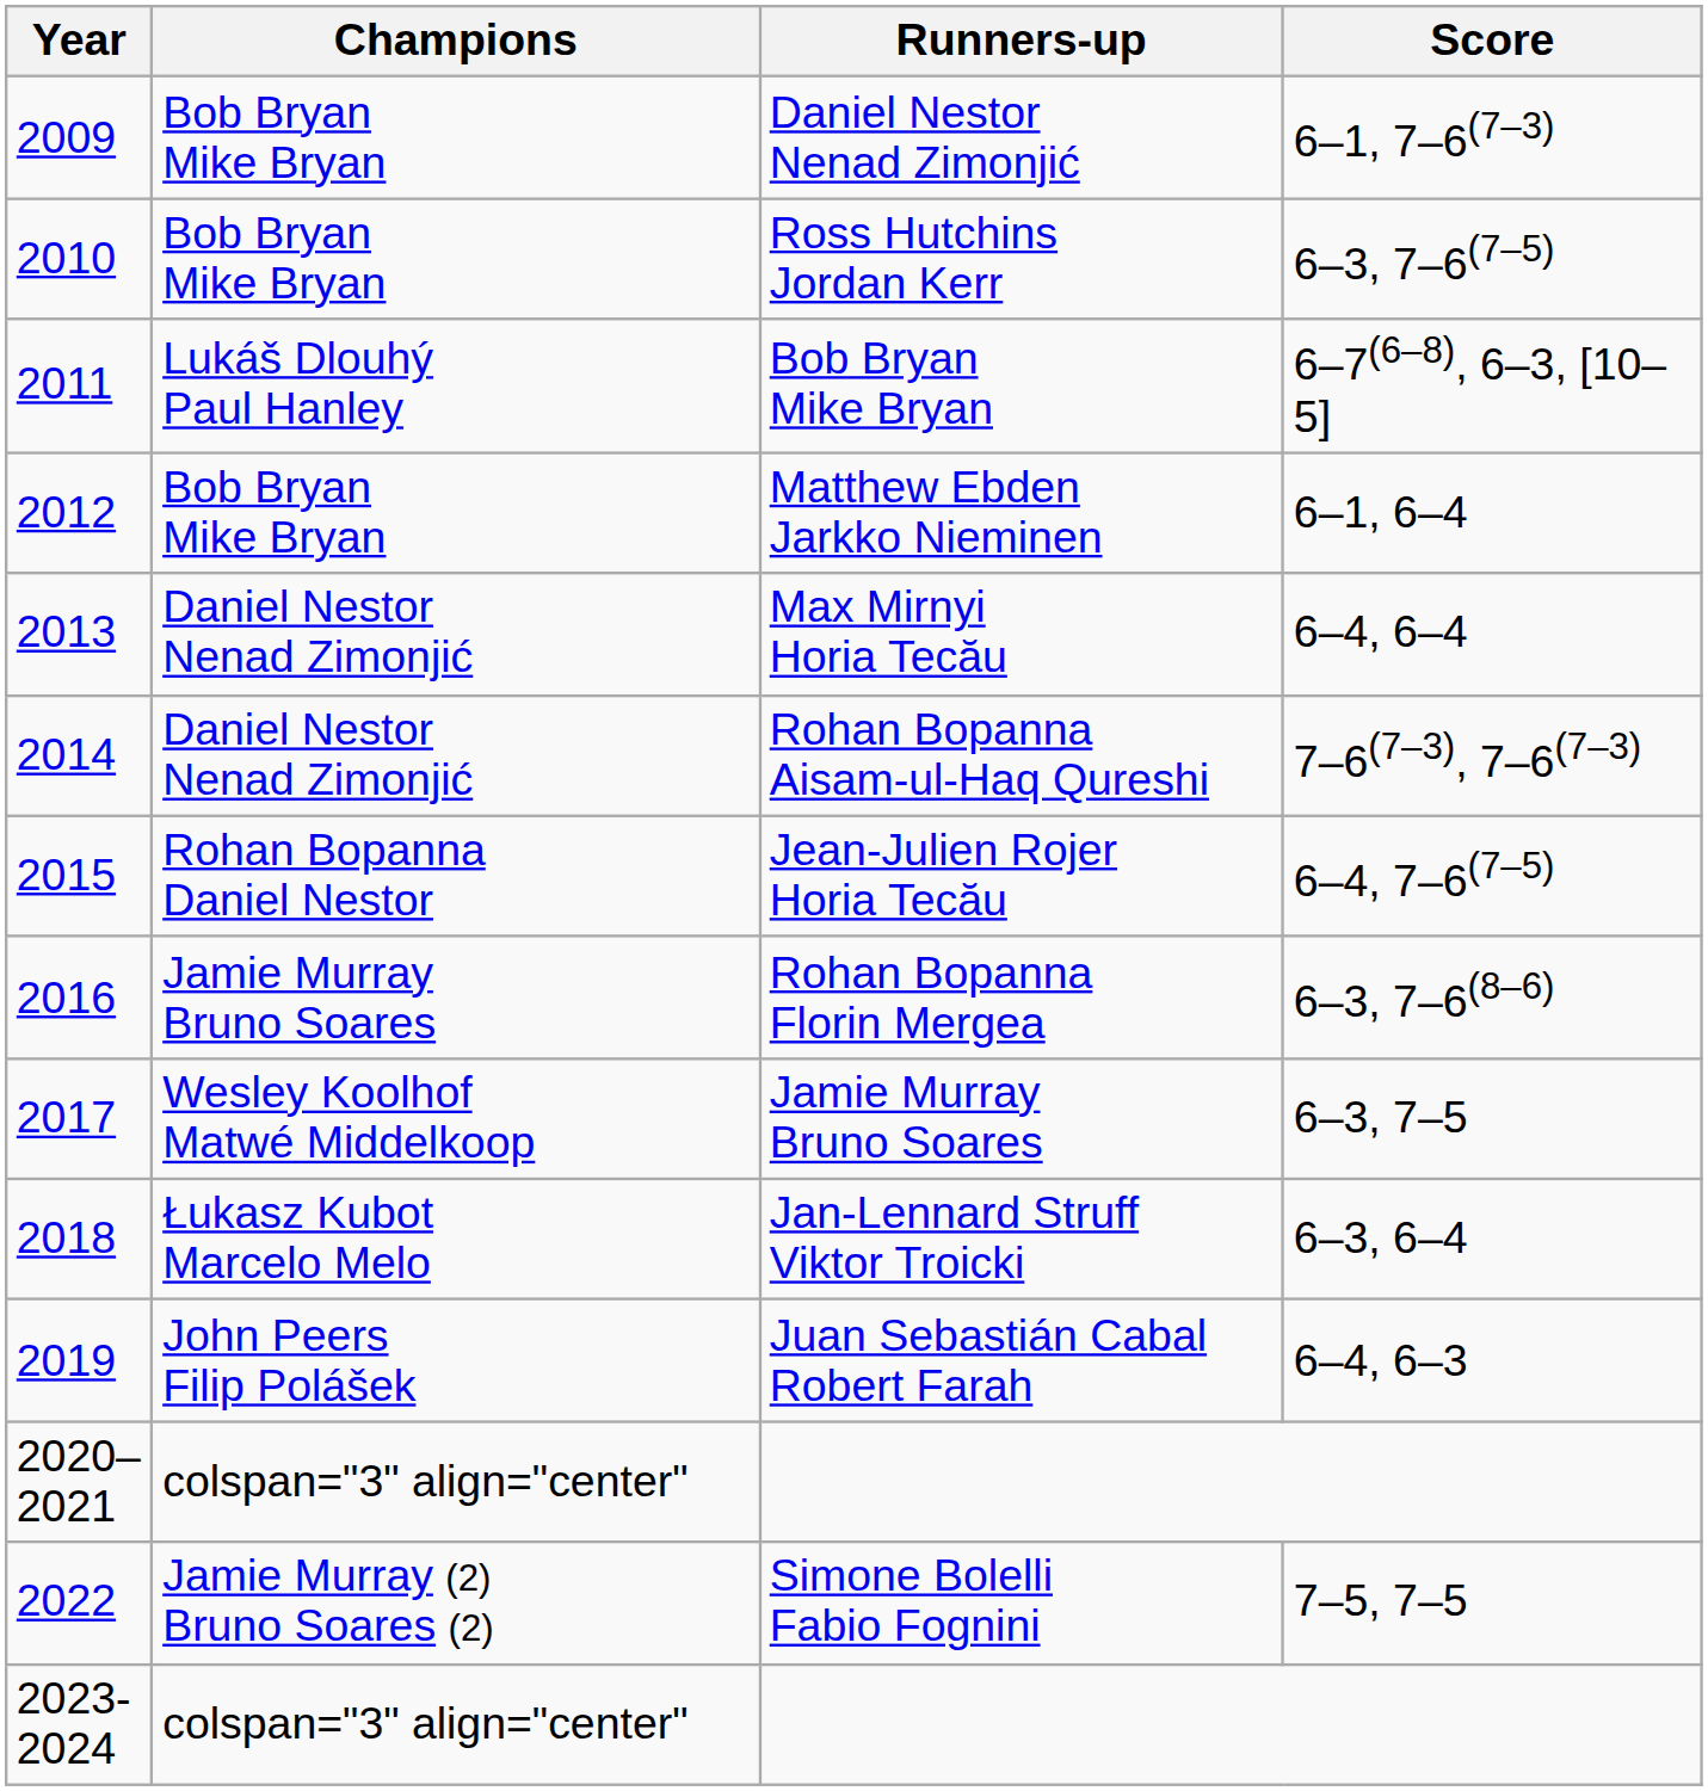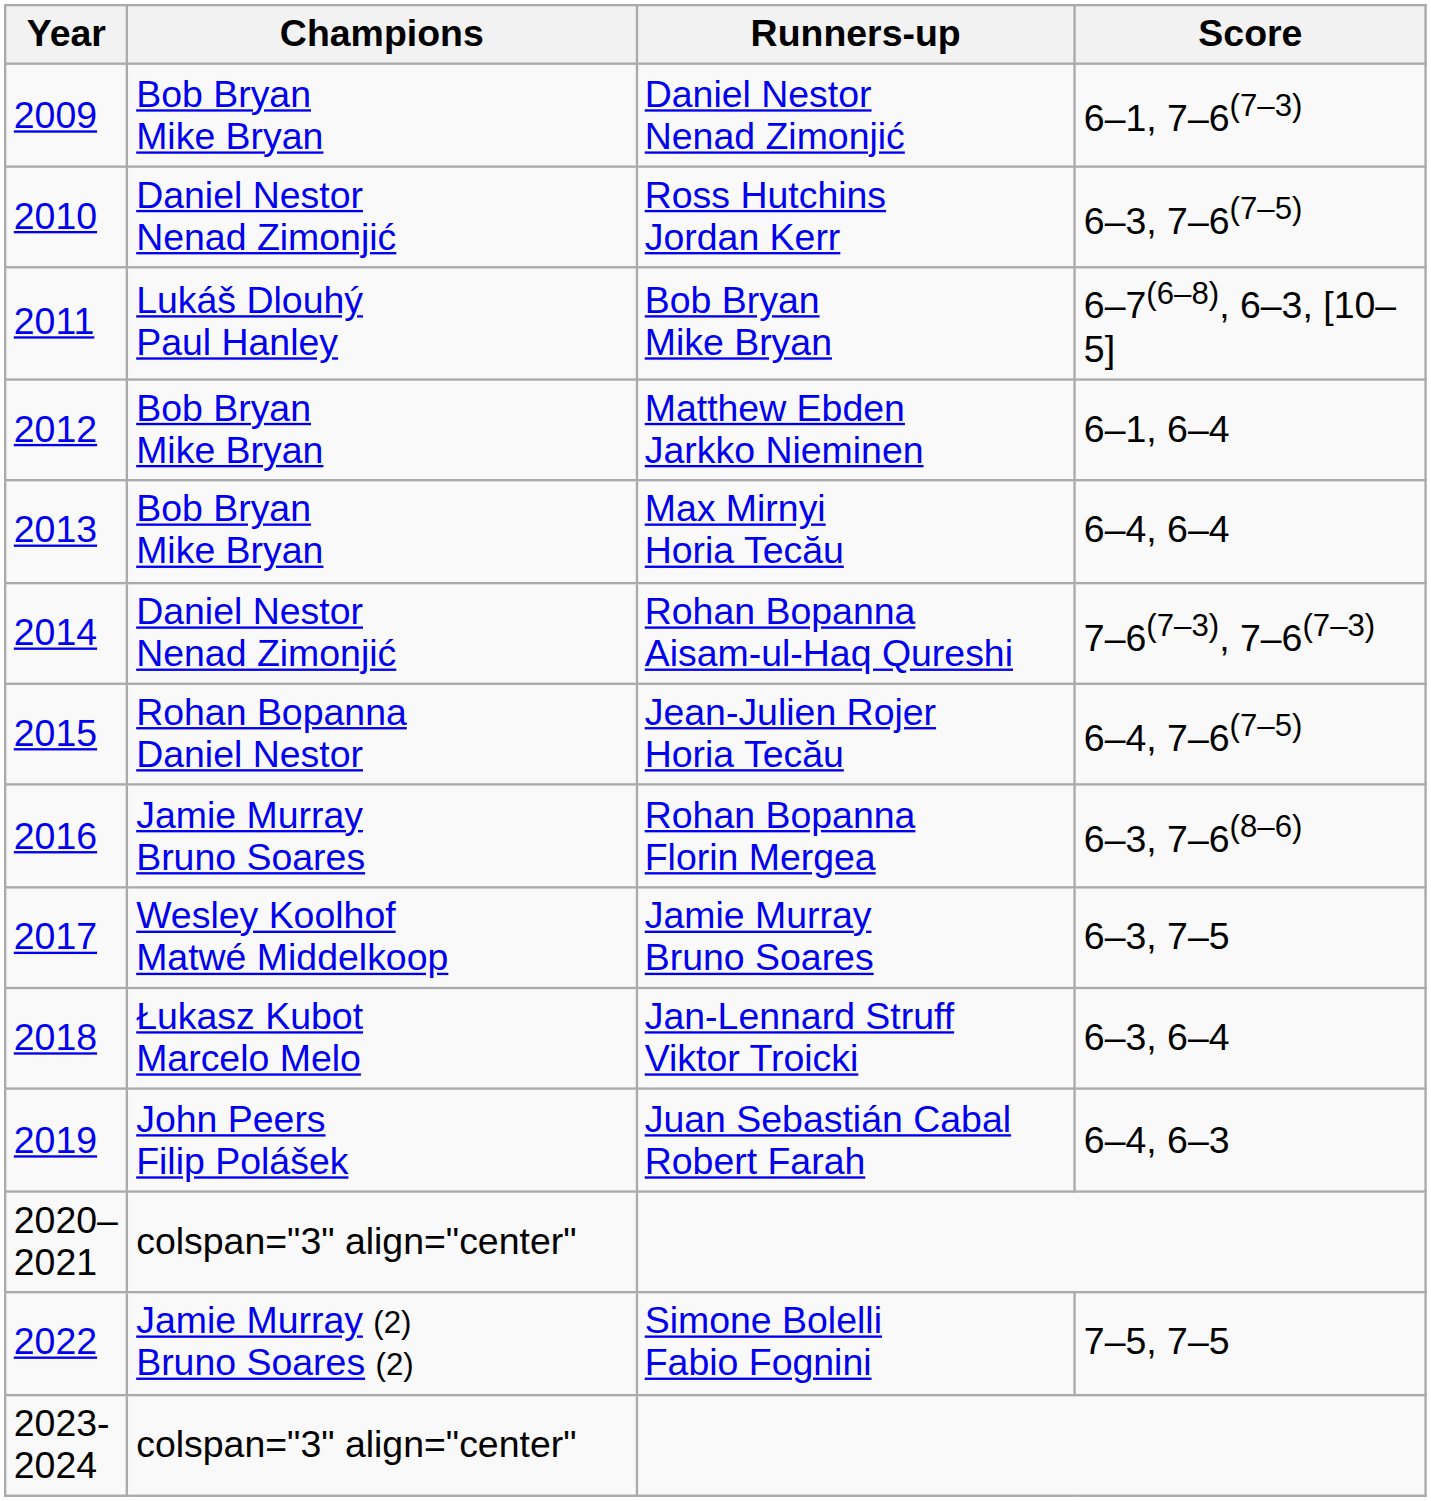Ross Hutchins Jordan Kerr | Champions: Bob Bryan Mike Bryan -> Daniel Nestor Nenad Zimonjić
Max Mirnyi Horia Tecău | Champions: Daniel Nestor Nenad Zimonjić -> Bob Bryan Mike Bryan
